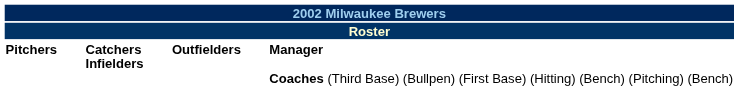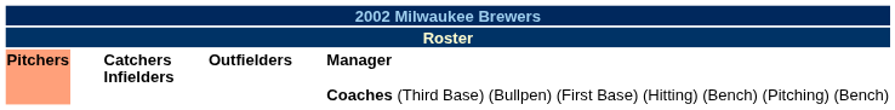Pitchers | column 1: no background -> lightsalmon background
